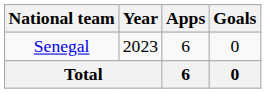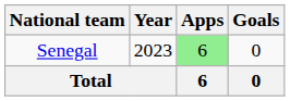Senegal | Apps: no background -> lightgreen background
